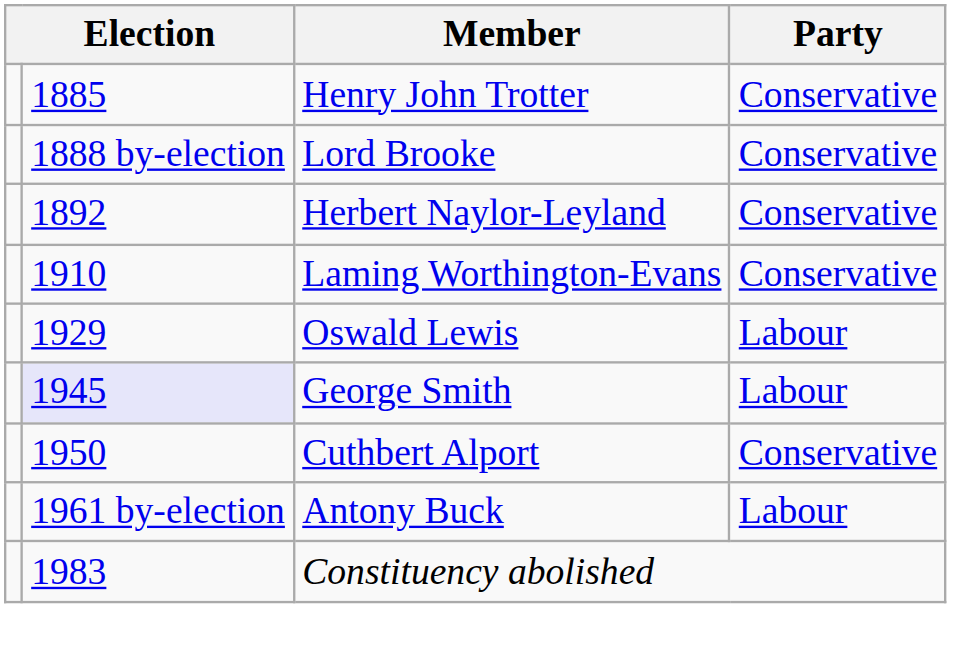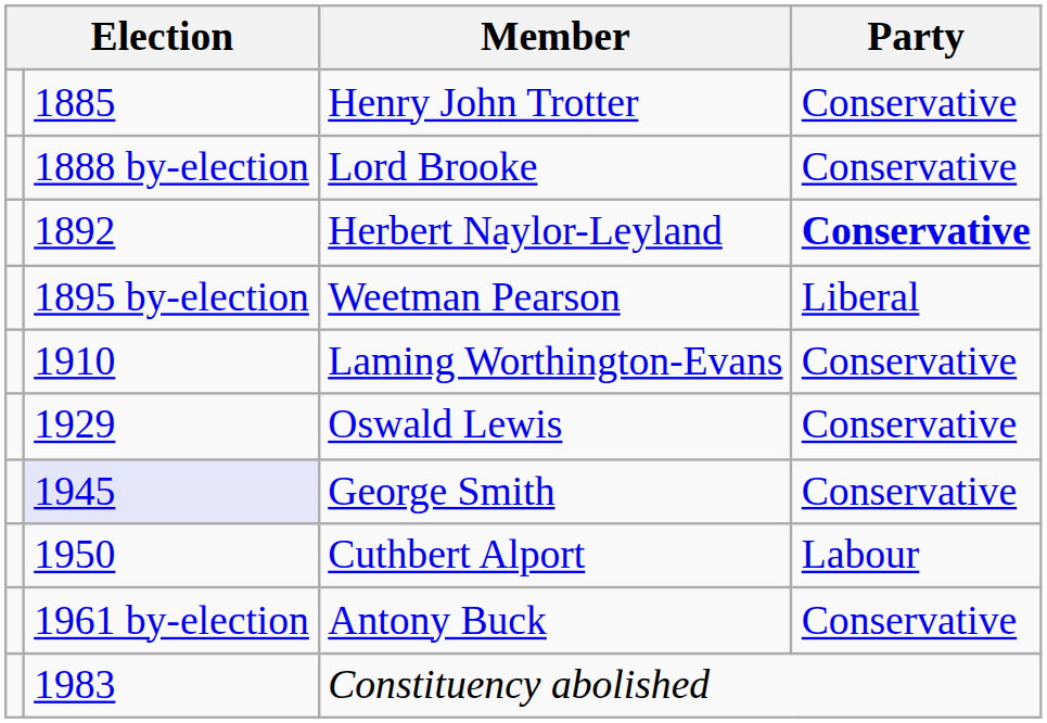Herbert Naylor-Leyland | Party: normal -> bold
+ row: 1895 by-election | Weetman Pearson | Liberal
Oswald Lewis | Party: Labour -> Conservative
George Smith | Party: Labour -> Conservative
Cuthbert Alport | Party: Conservative -> Labour
Antony Buck | Party: Labour -> Conservative
